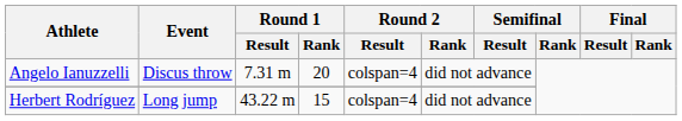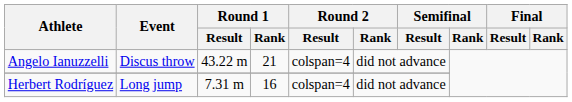Angelo Ianuzzelli | Round 1 / Result: 7.31 m -> 43.22 m
Angelo Ianuzzelli | Round 1 / Rank: 20 -> 21
Herbert Rodríguez | Round 1 / Result: 43.22 m -> 7.31 m
Herbert Rodríguez | Round 1 / Rank: 15 -> 16
